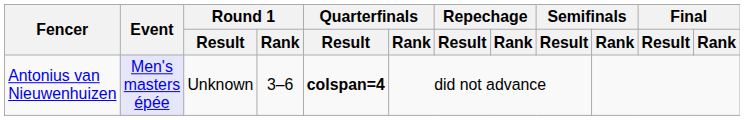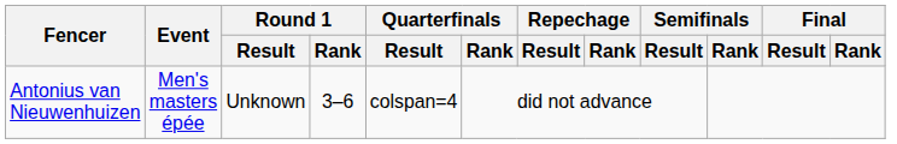Antonius van Nieuwenhuizen | Event: lavender background -> no background
Antonius van Nieuwenhuizen | Quarterfinals / Result: bold -> normal
